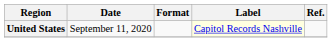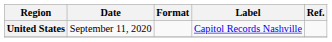United States | Label: lightyellow background -> no background
